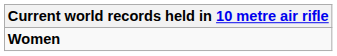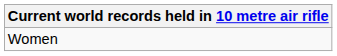Women | column 1: bold -> normal
